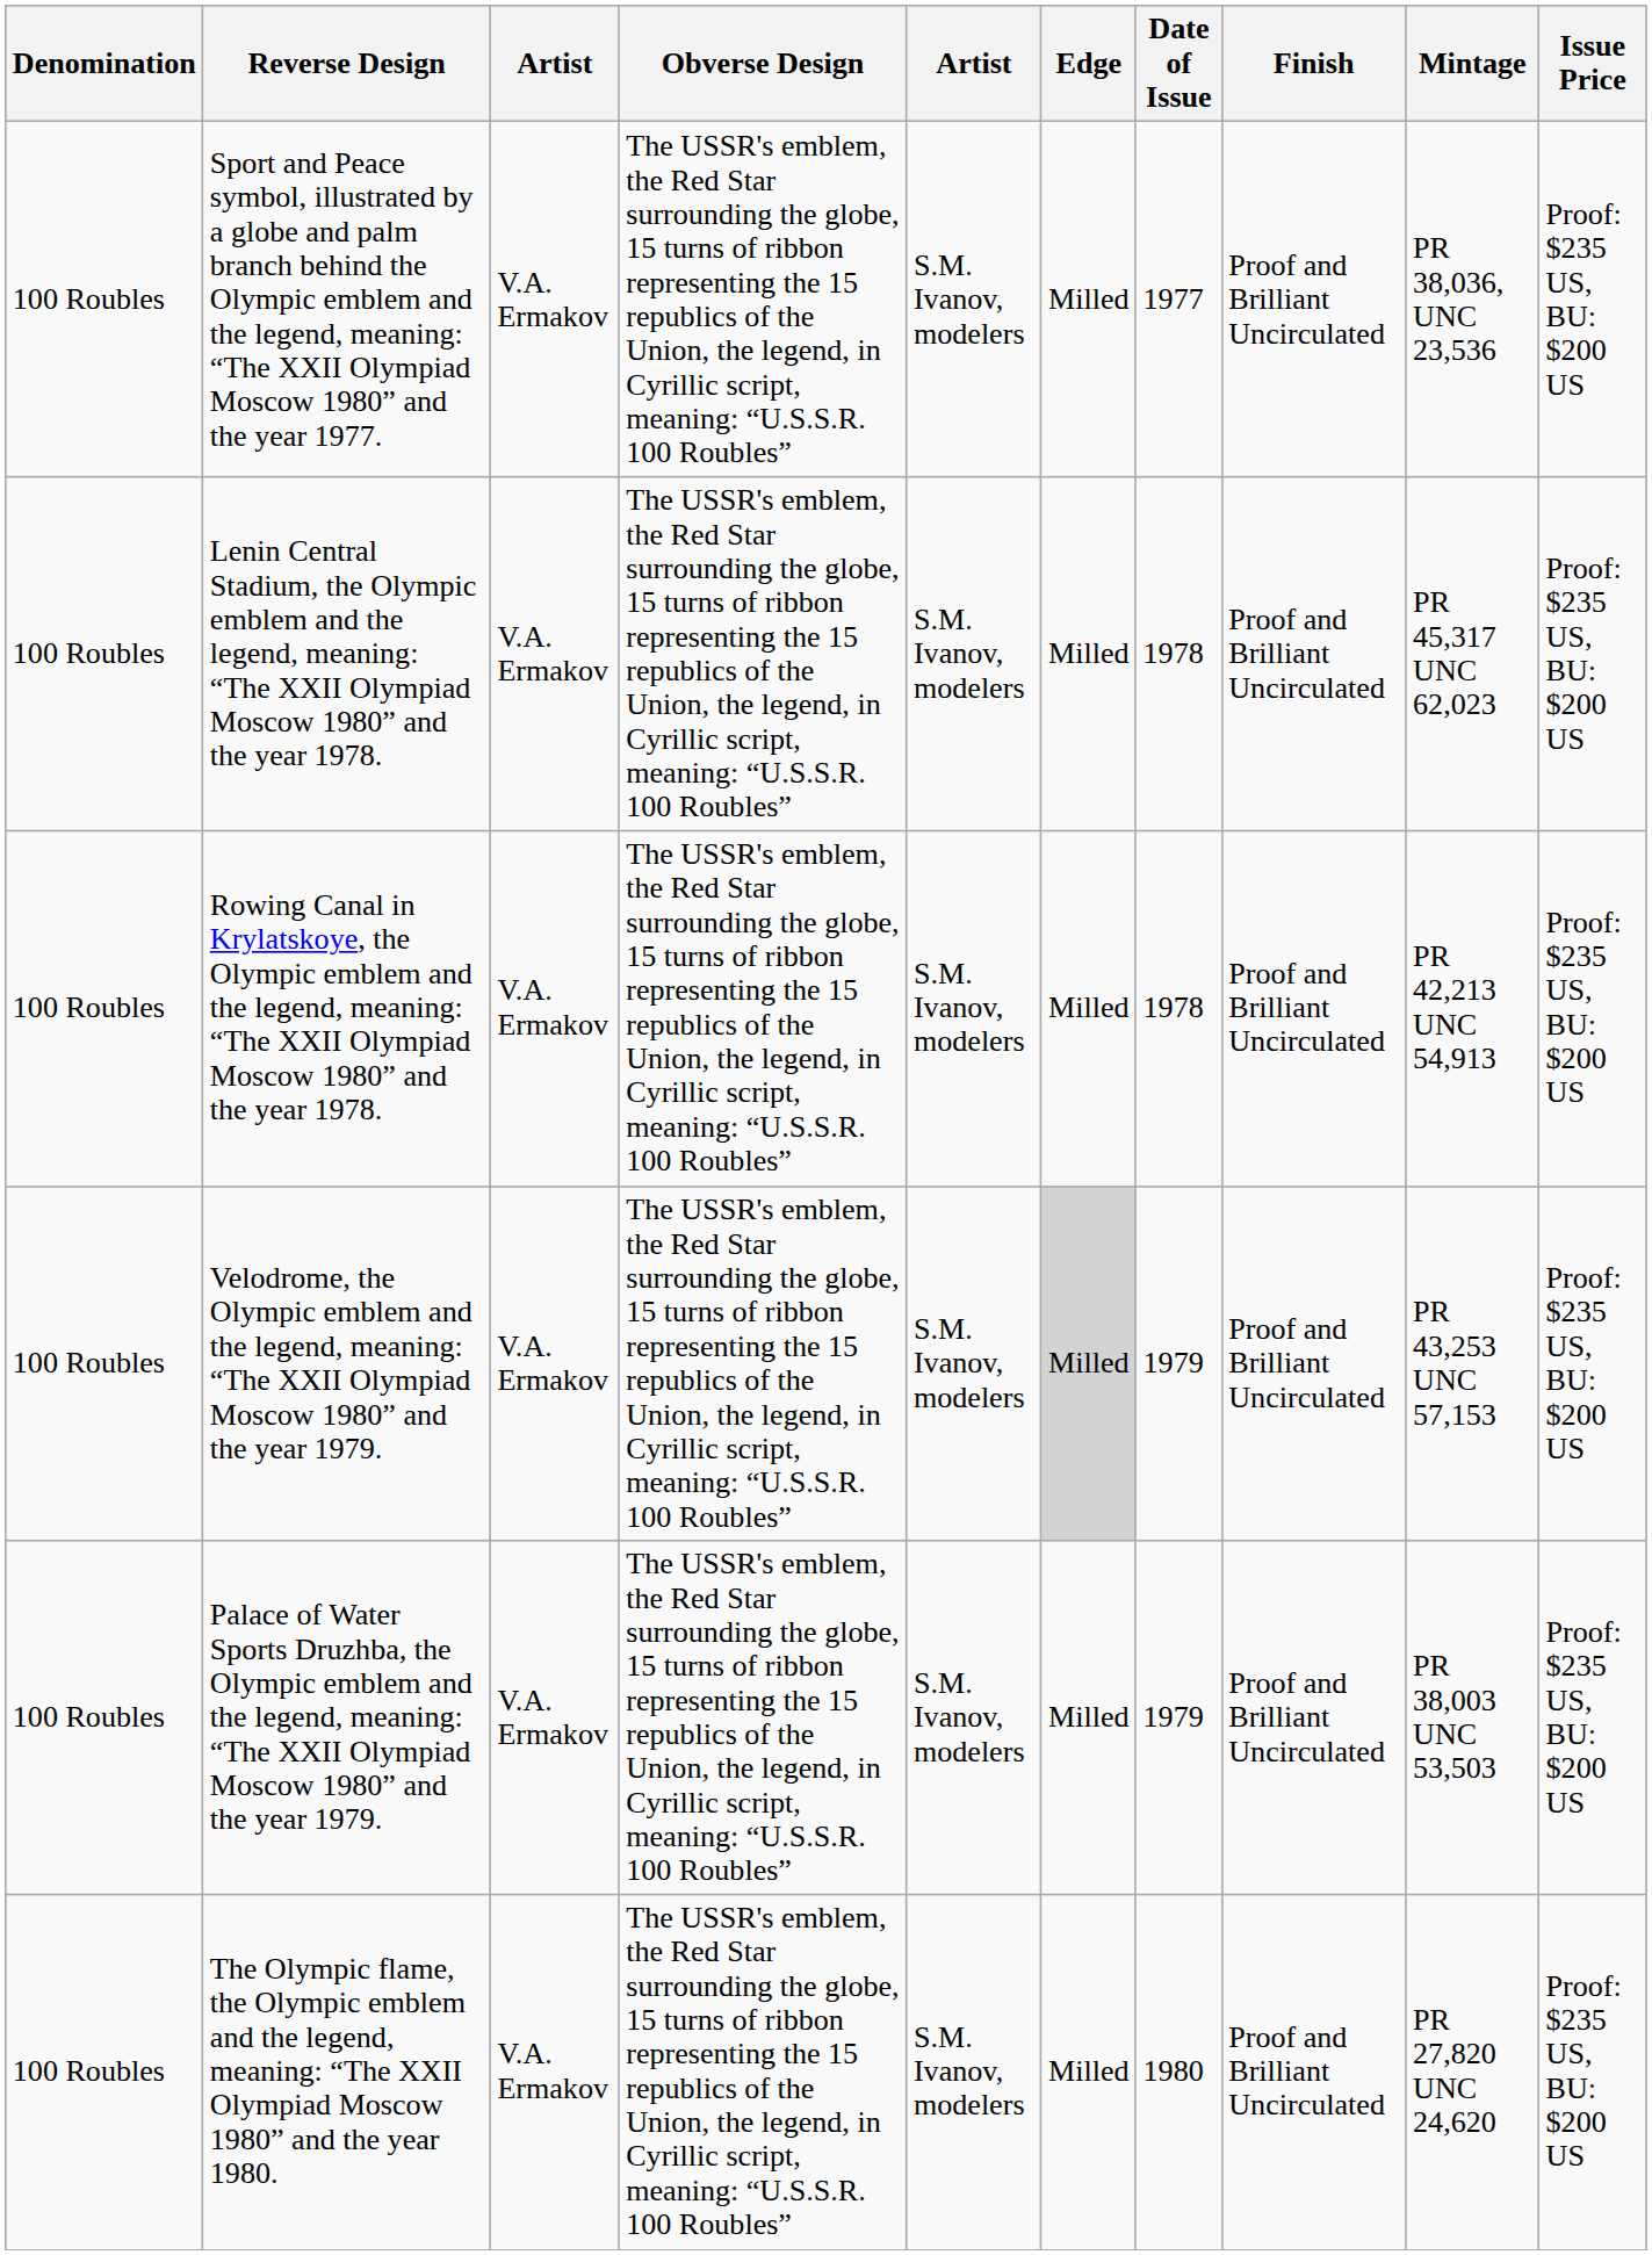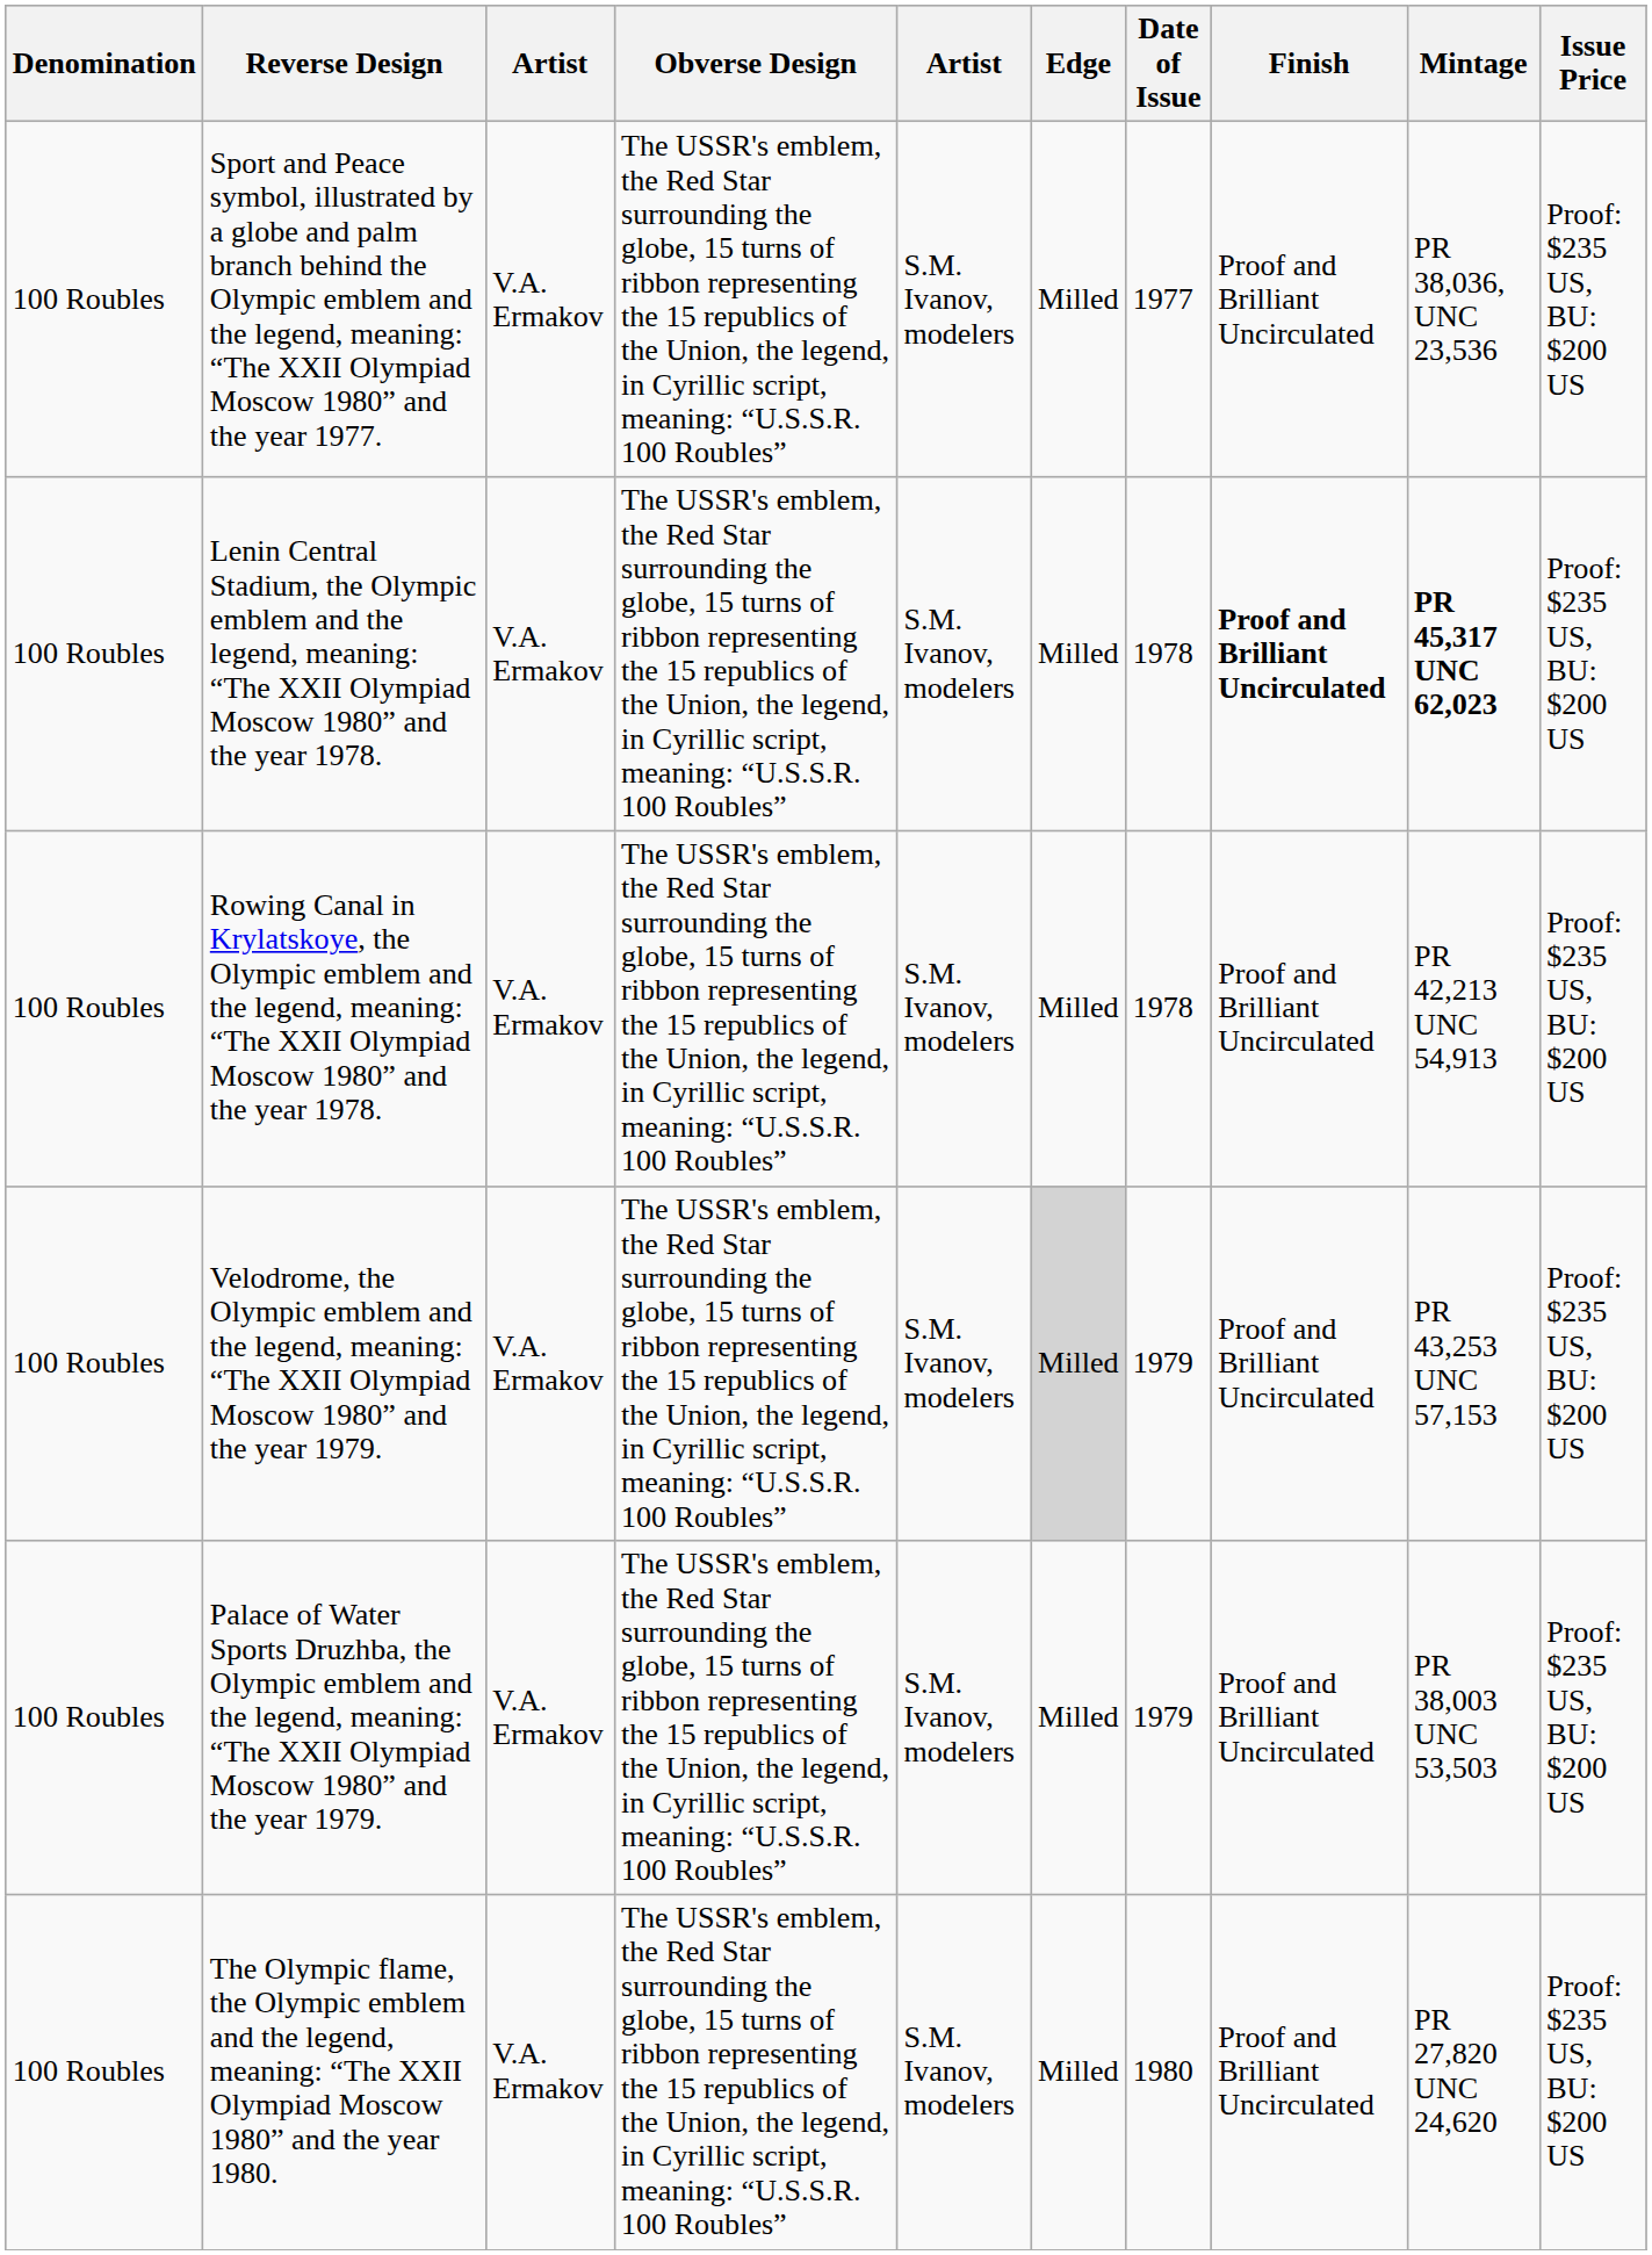row 3 | Finish: normal -> bold
row 3 | Mintage: normal -> bold
